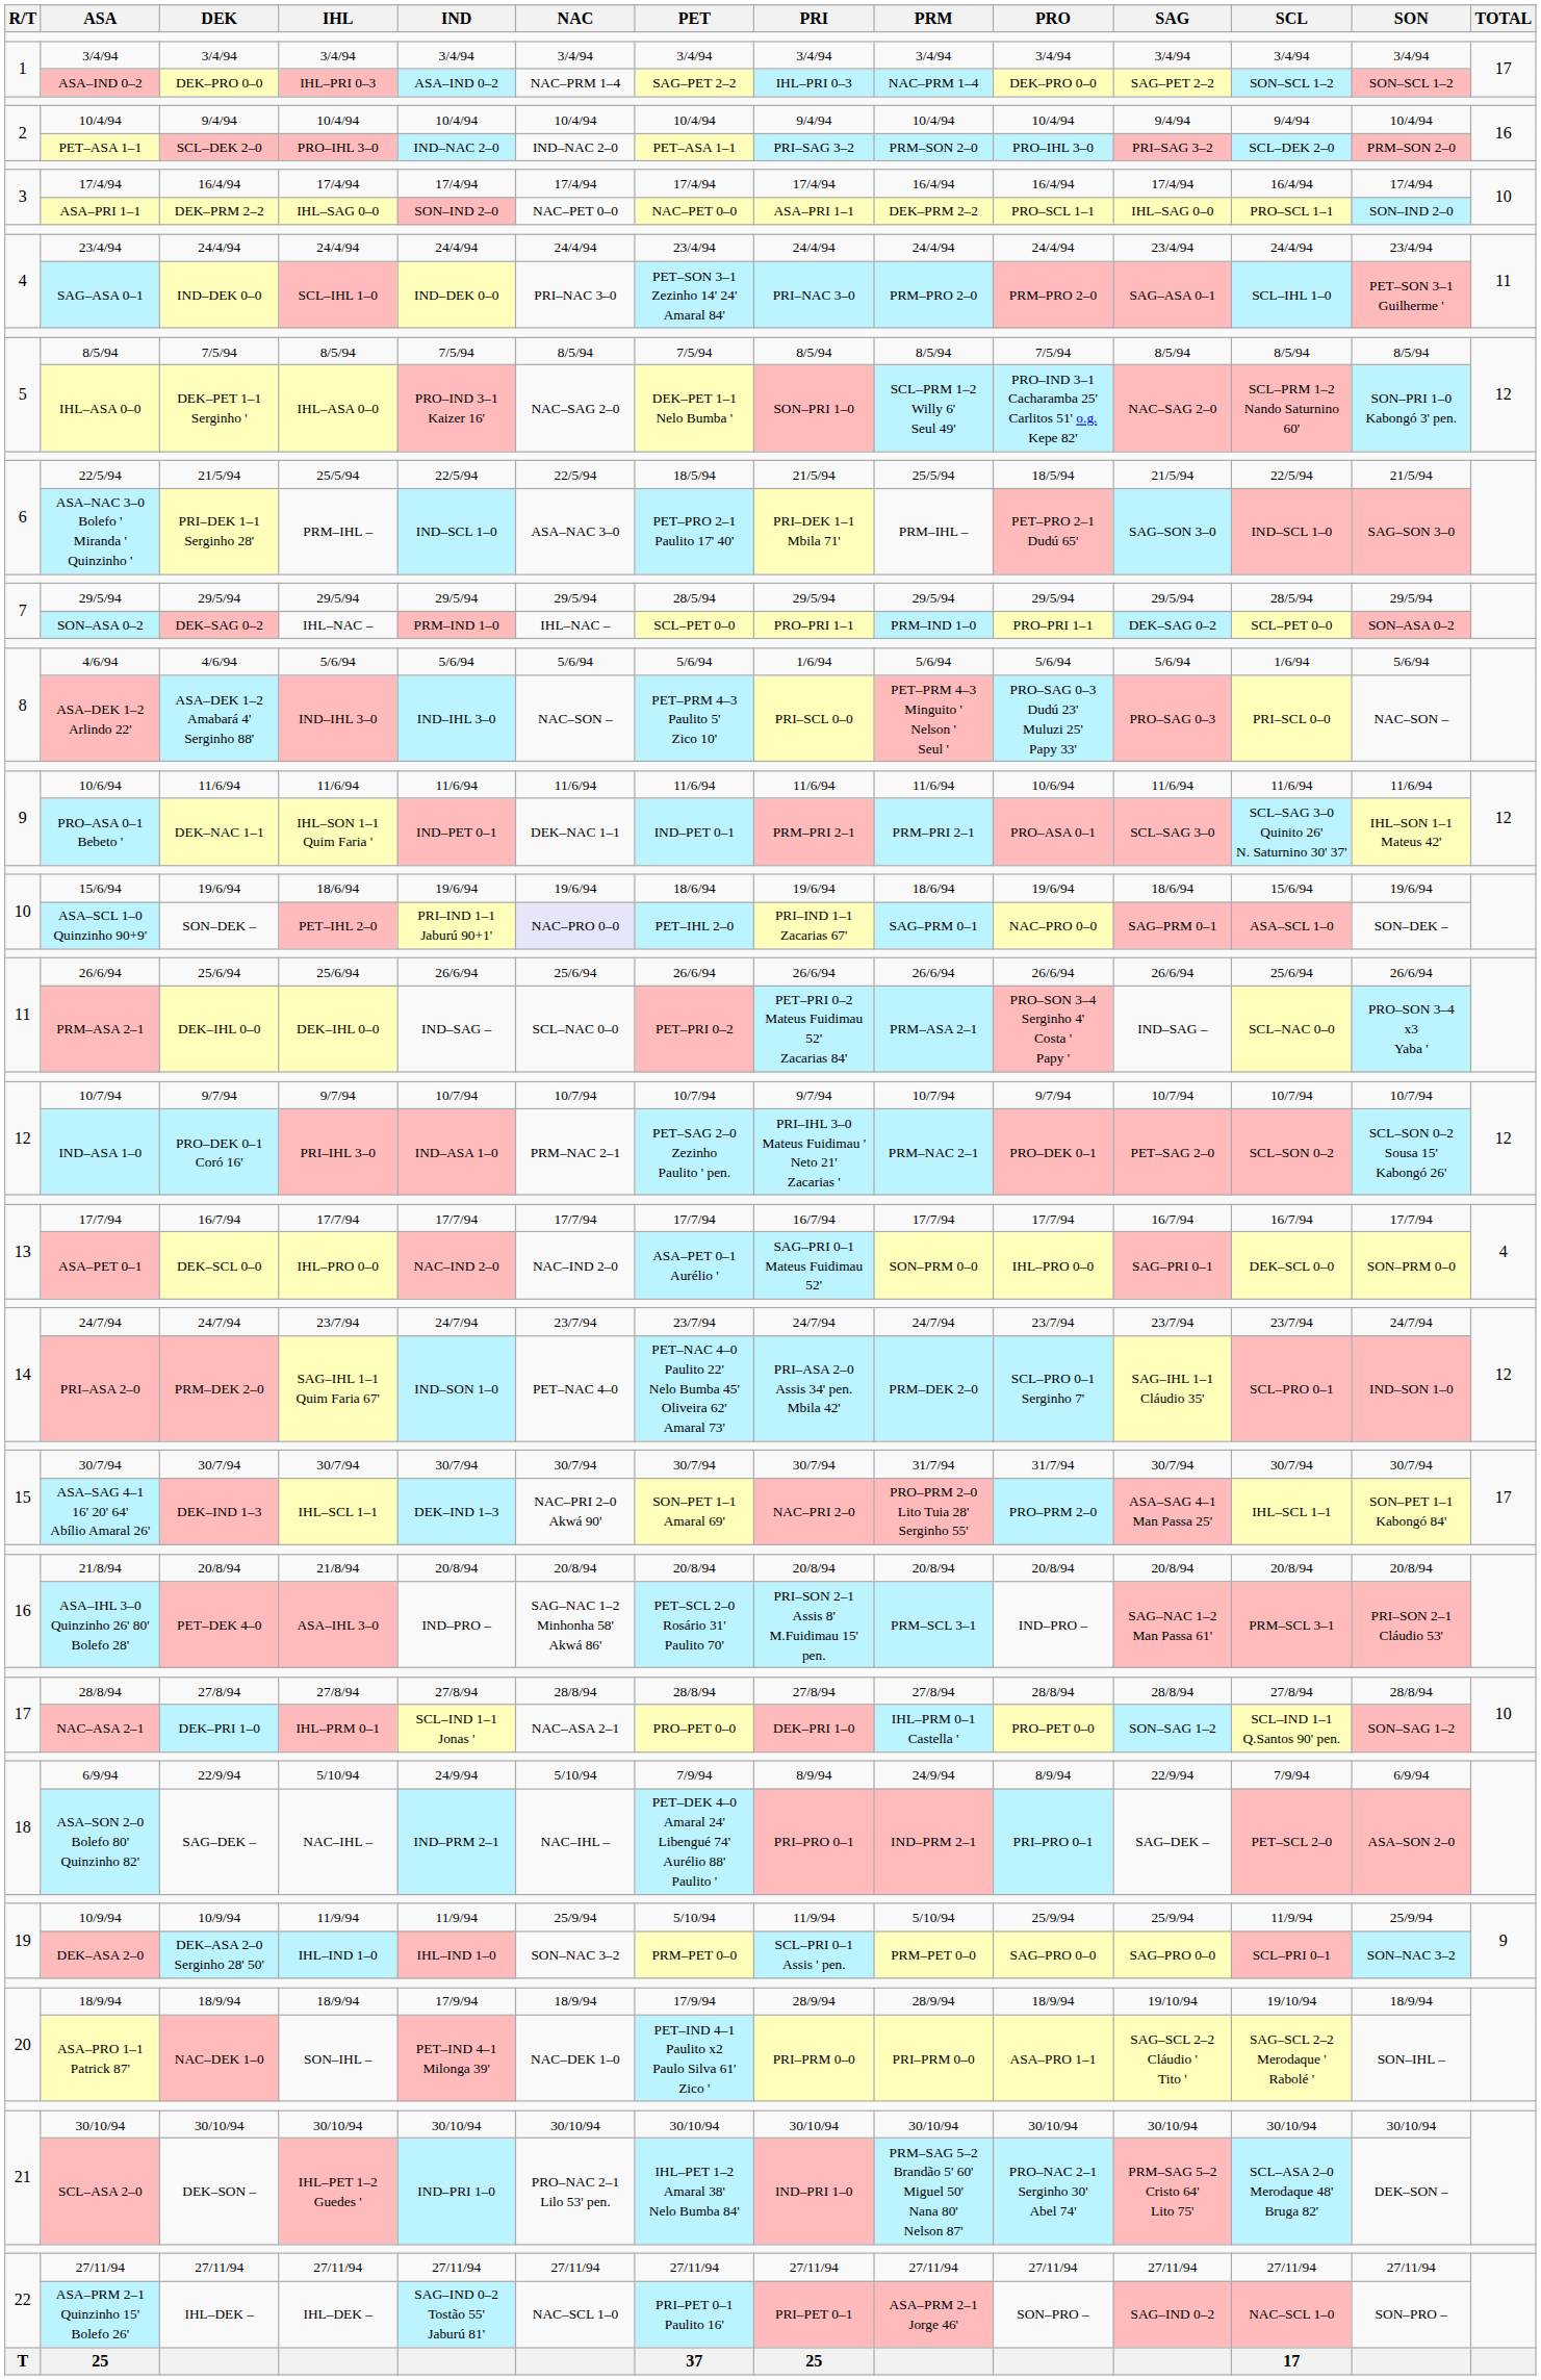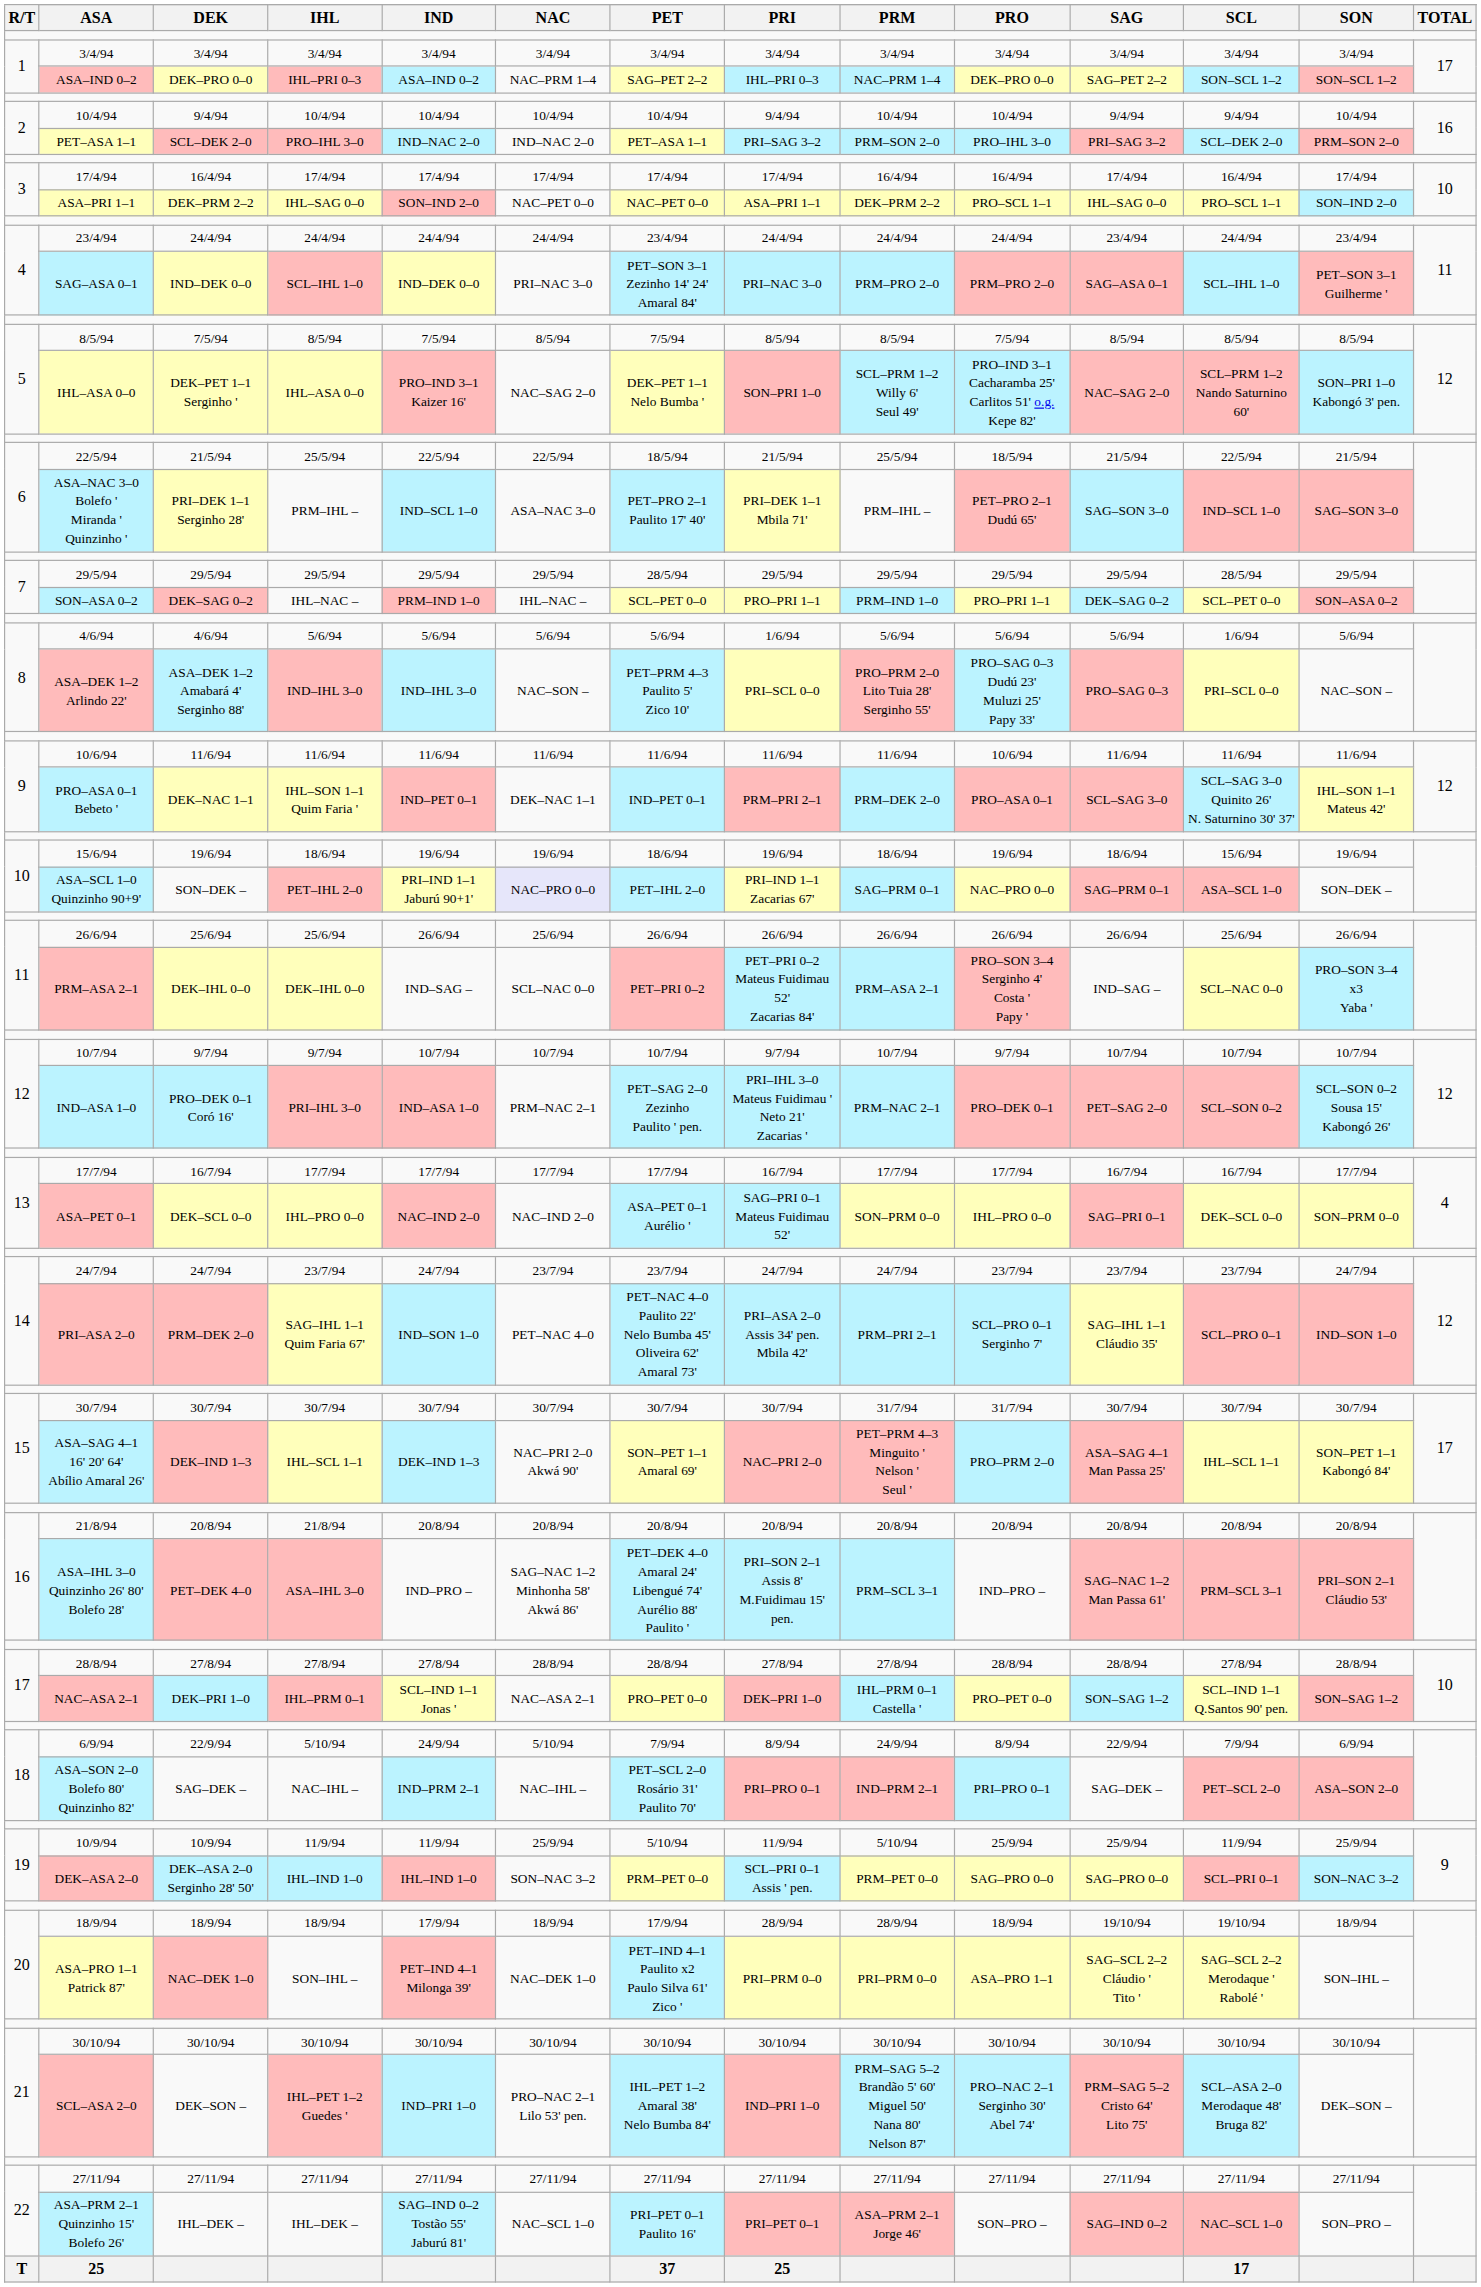ASA–DEK 1–2 Arlindo 22' | PRM: PET–PRM 4–3 Minguito ' Nelson ' Seul ' -> PRO–PRM 2–0 Lito Tuia 28' Serginho 55'
PRO–ASA 0–1 Bebeto ' | PRM: PRM–PRI 2–1 -> PRM–DEK 2–0
PRI–ASA 2–0 | PRM: PRM–DEK 2–0 -> PRM–PRI 2–1
ASA–SAG 4–1 16' 20' 64' Abílio Amaral 26' | PRM: PRO–PRM 2–0 Lito Tuia 28' Serginho 55' -> PET–PRM 4–3 Minguito ' Nelson ' Seul '
ASA–IHL 3–0 Quinzinho 26' 80' Bolefo 28' | PET: PET–SCL 2–0 Rosário 31' Paulito 70' -> PET–DEK 4–0 Amaral 24' Libengué 74' Aurélio 88' Paulito '
ASA–SON 2–0 Bolefo 80' Quinzinho 82' | PET: PET–DEK 4–0 Amaral 24' Libengué 74' Aurélio 88' Paulito ' -> PET–SCL 2–0 Rosário 31' Paulito 70'
